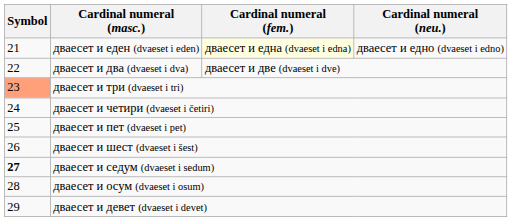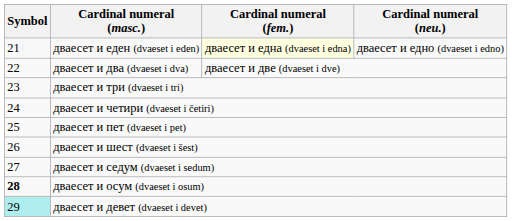дваесет и три (dvaeset i tri) | Symbol: lightsalmon background -> no background
дваесет и седум (dvaeset i sedum) | Symbol: bold -> normal
дваесет и осум (dvaeset i osum) | Symbol: normal -> bold
дваесет и девет (dvaeset i devet) | Symbol: no background -> paleturquoise background
